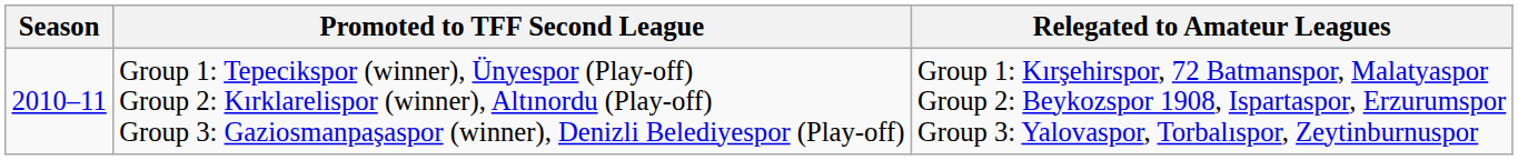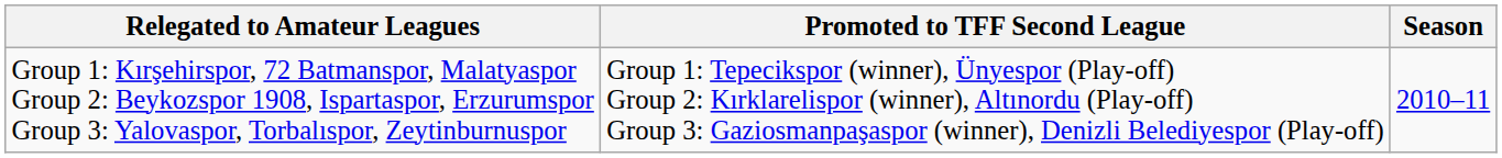columns swapped: Season <-> Relegated to Amateur Leagues
